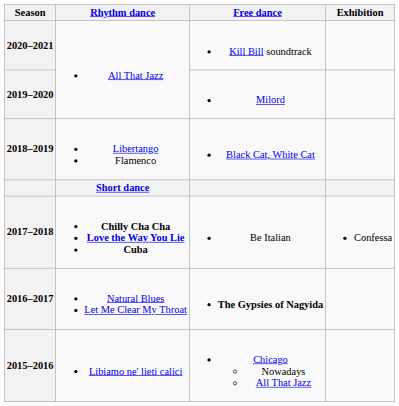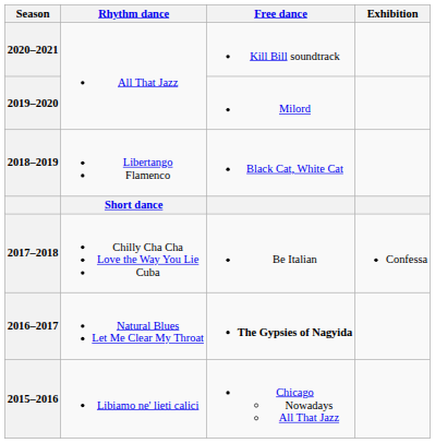2017–2018 | Rhythm dance: bold -> normal
